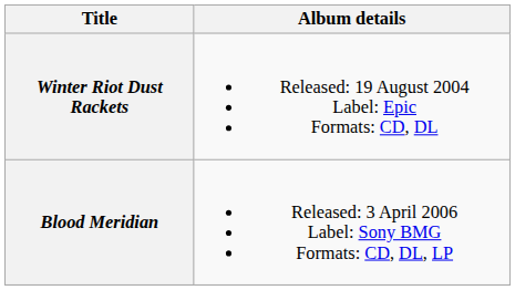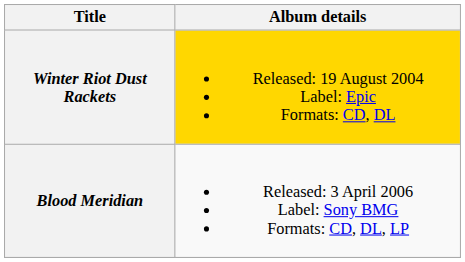Winter Riot Dust Rackets | column 2: no background -> gold background
